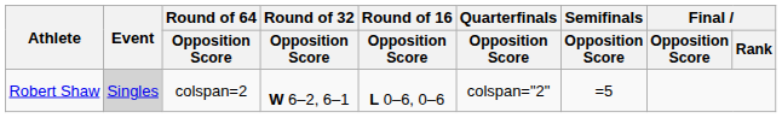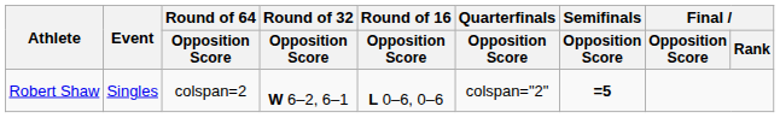Robert Shaw | Event: lightgrey background -> no background
Robert Shaw | Semifinals / Opposition Score: normal -> bold
